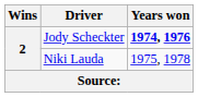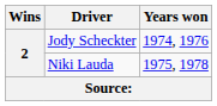Jody Scheckter | Years won: bold -> normal
